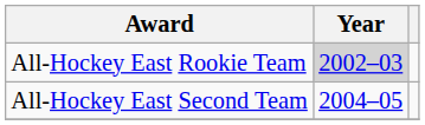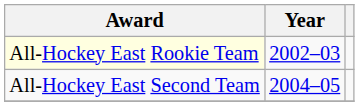row 2 | Award: no background -> lightyellow background
row 2 | Year: lightgrey background -> no background
